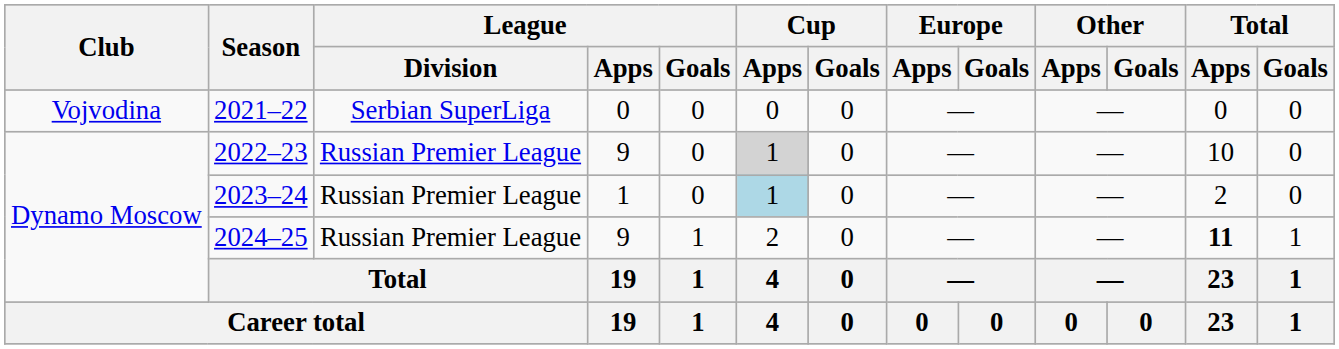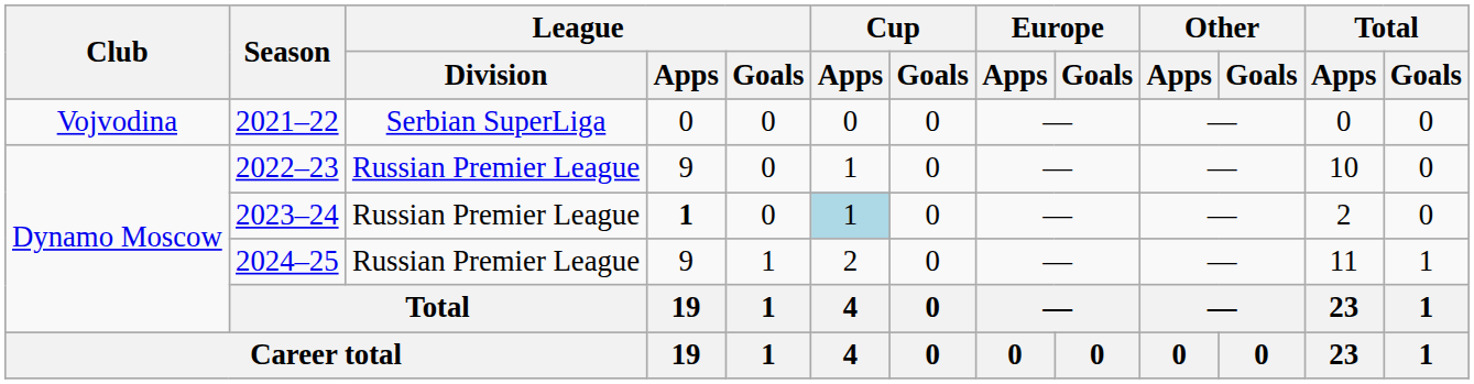2022–23 | Cup / Apps: lightgrey background -> no background
2023–24 | League / Apps: normal -> bold
2024–25 | Total / Apps: bold -> normal
